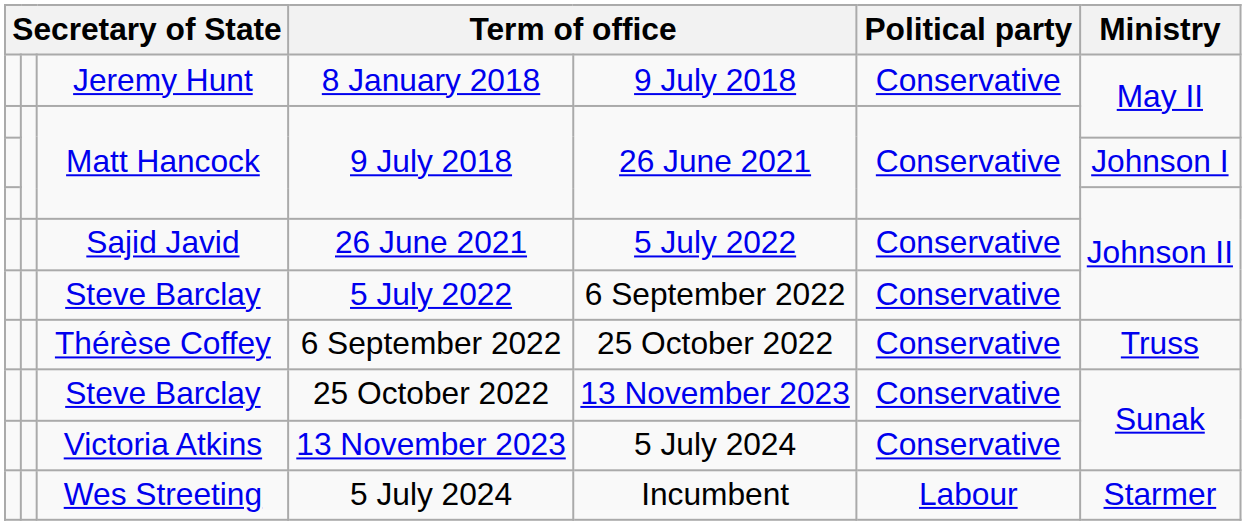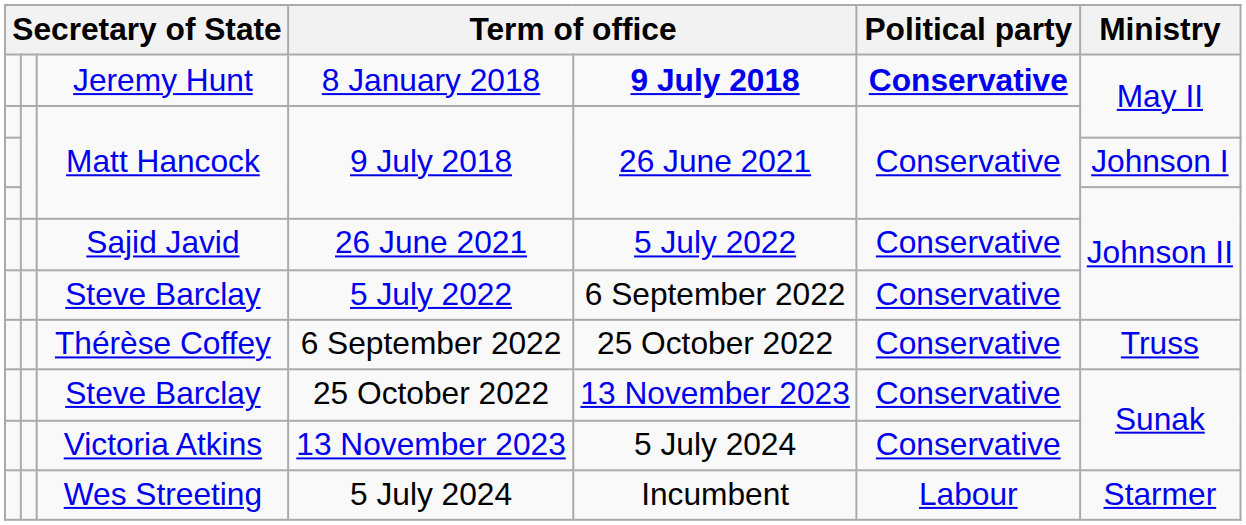8 January 2018 | column 5: normal -> bold
8 January 2018 | Political party: normal -> bold
